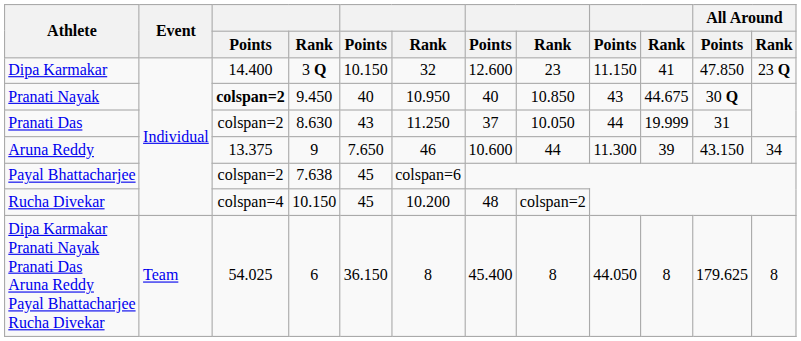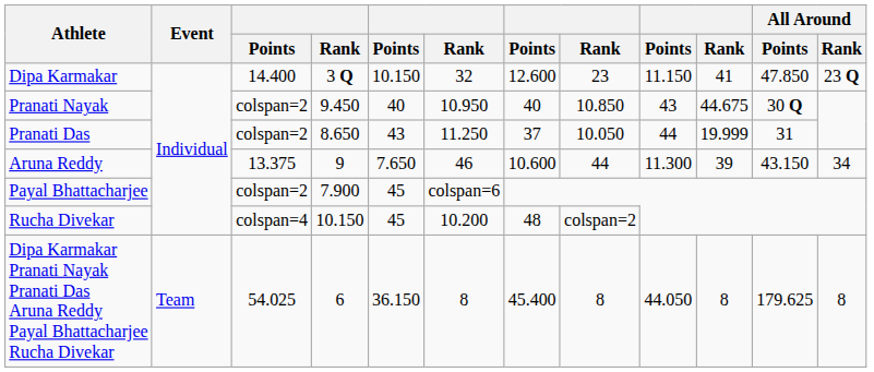Pranati Nayak | column 3: bold -> normal
Pranati Das | column 4: 8.630 -> 8.650
Payal Bhattacharjee | column 4: 7.638 -> 7.900
